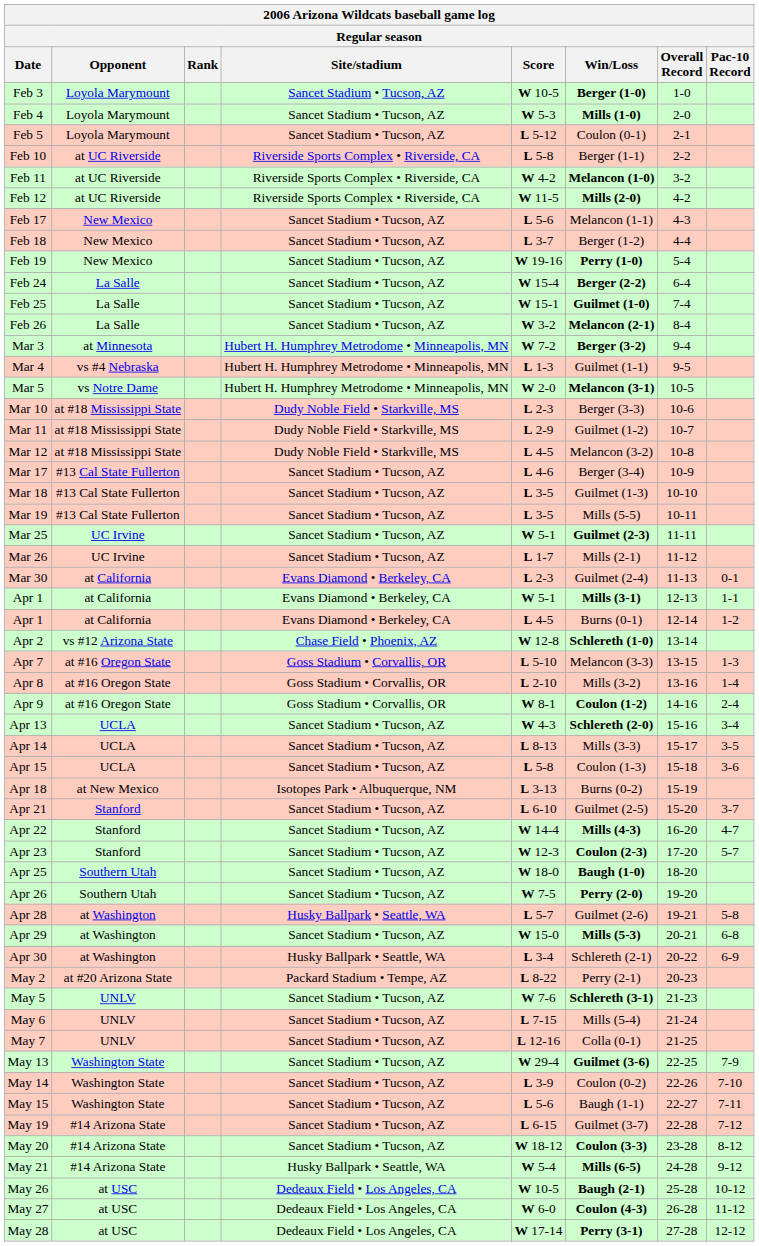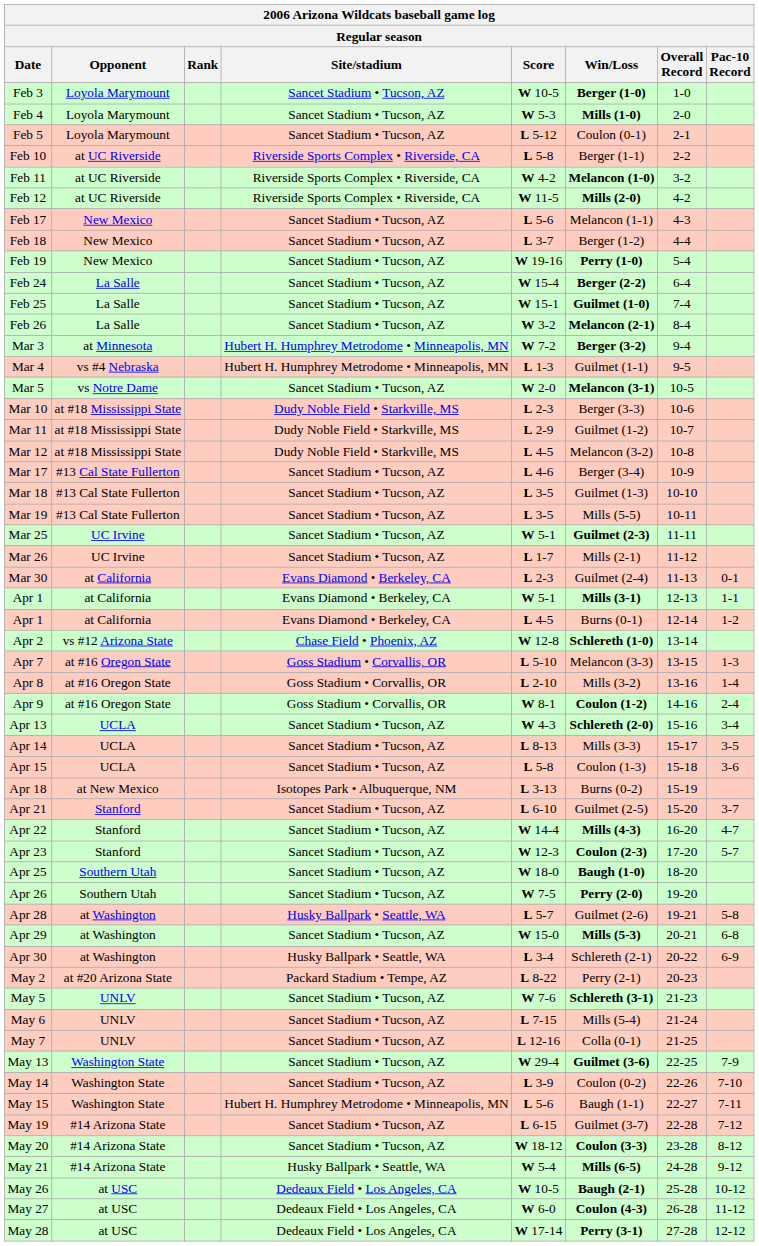Mar 5 | Site/stadium: Hubert H. Humphrey Metrodome • Minneapolis, MN -> Sancet Stadium • Tucson, AZ
May 15 | Site/stadium: Sancet Stadium • Tucson, AZ -> Hubert H. Humphrey Metrodome • Minneapolis, MN
